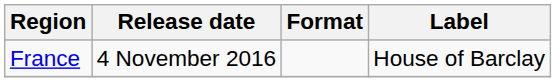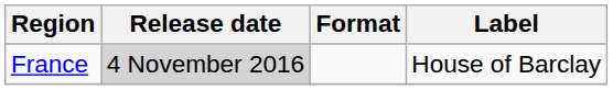France | Release date: no background -> lightgrey background
